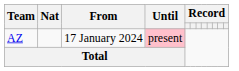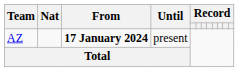AZ | From: normal -> bold
AZ | Until: pink background -> no background
